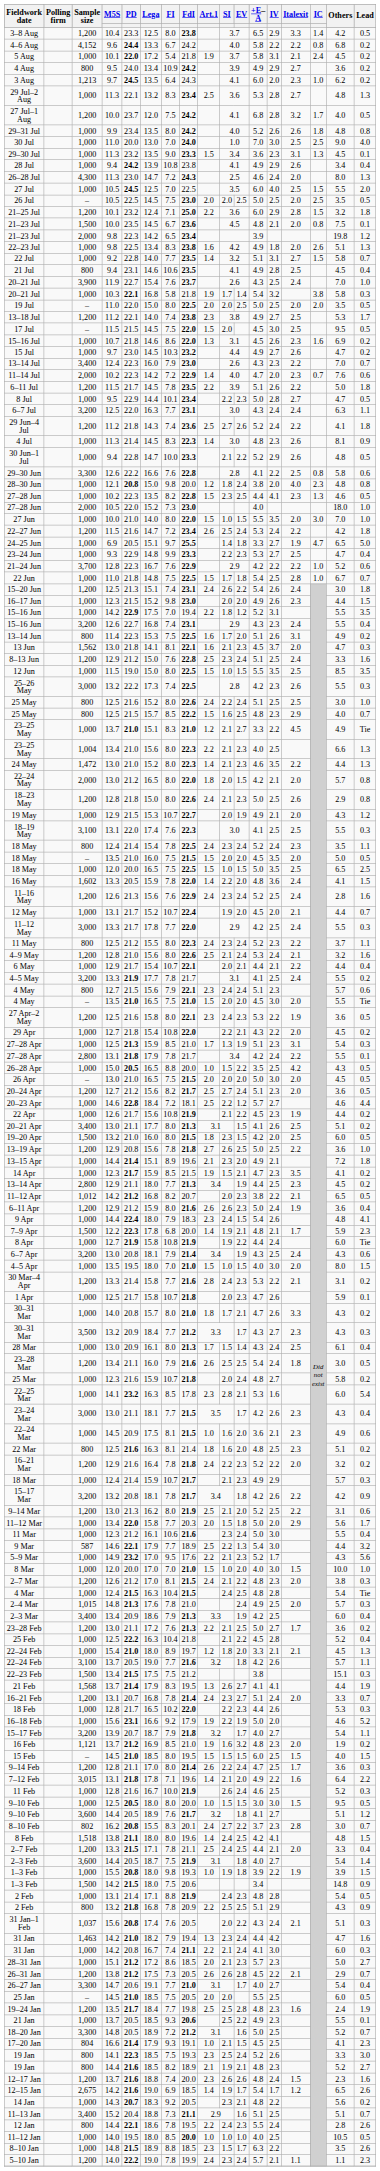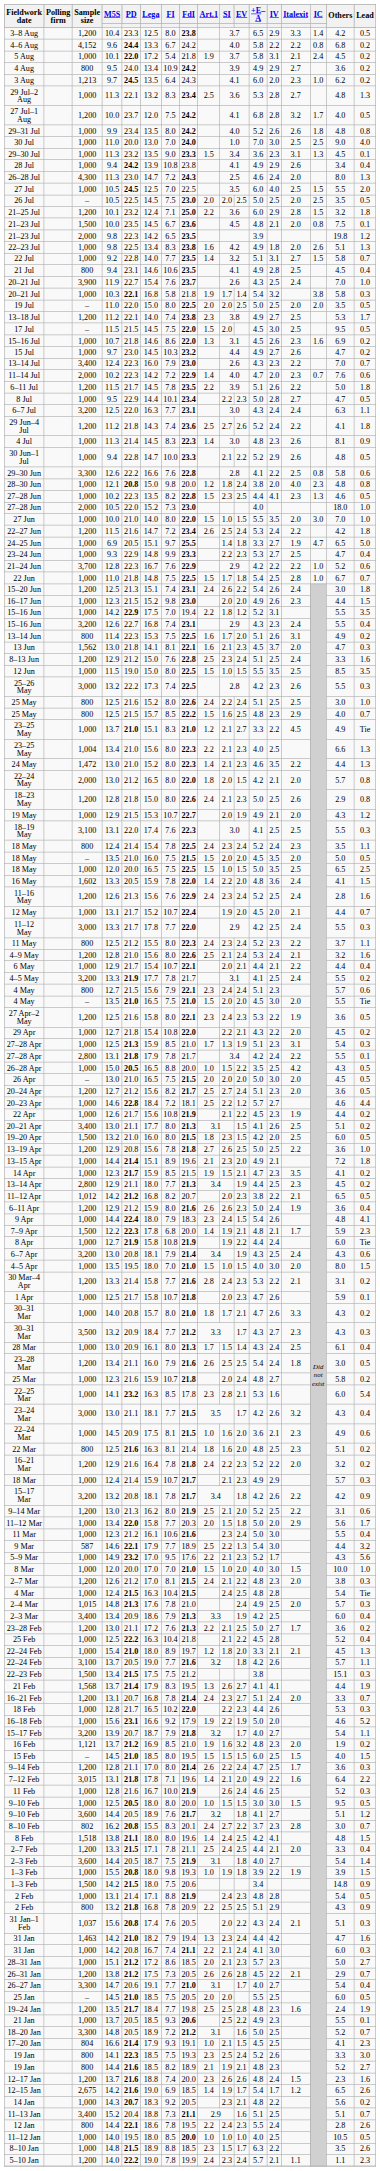21–23 Jul / 9.8 | FdI: 23.4 -> 23.5
23–24 Mar | Italexit: 2.3 -> 3.2
